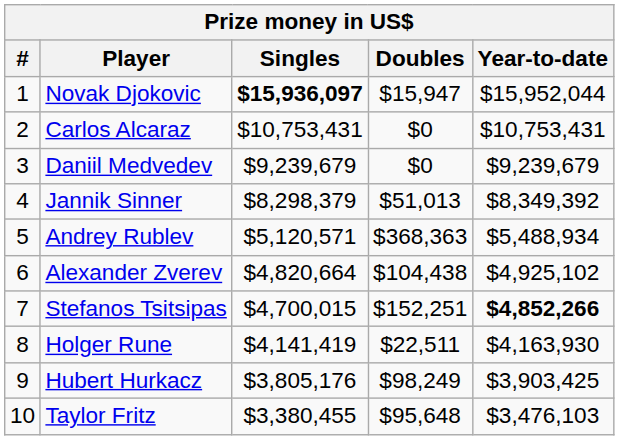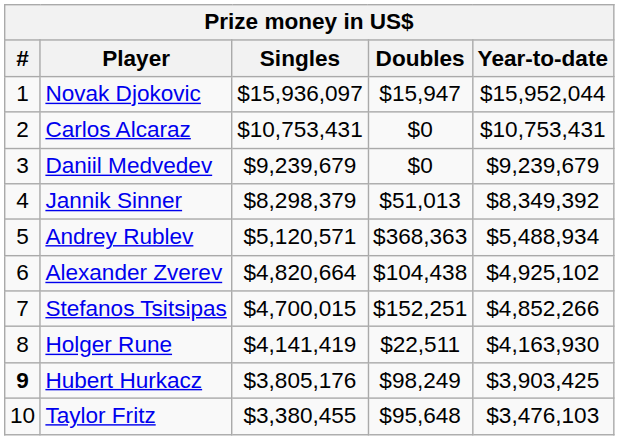Novak Djokovic | Singles: bold -> normal
Stefanos Tsitsipas | Year-to-date: bold -> normal
Hubert Hurkacz | #: normal -> bold
